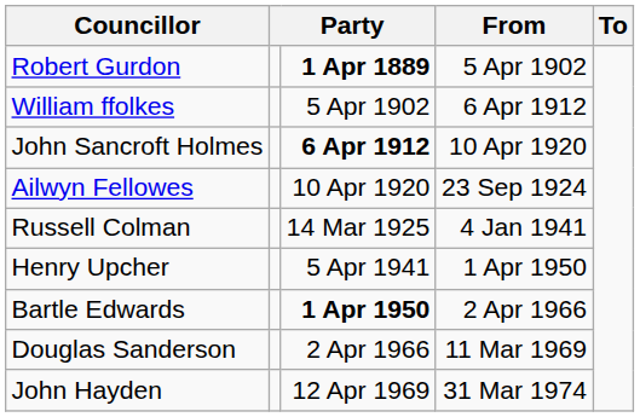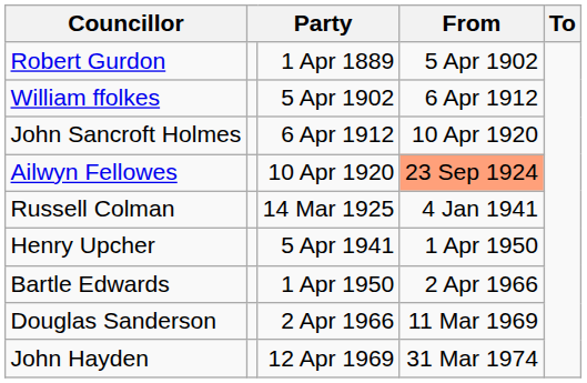Robert Gurdon | column 3: bold -> normal
John Sancroft Holmes | column 3: bold -> normal
Ailwyn Fellowes | From: no background -> lightsalmon background
Bartle Edwards | column 3: bold -> normal
